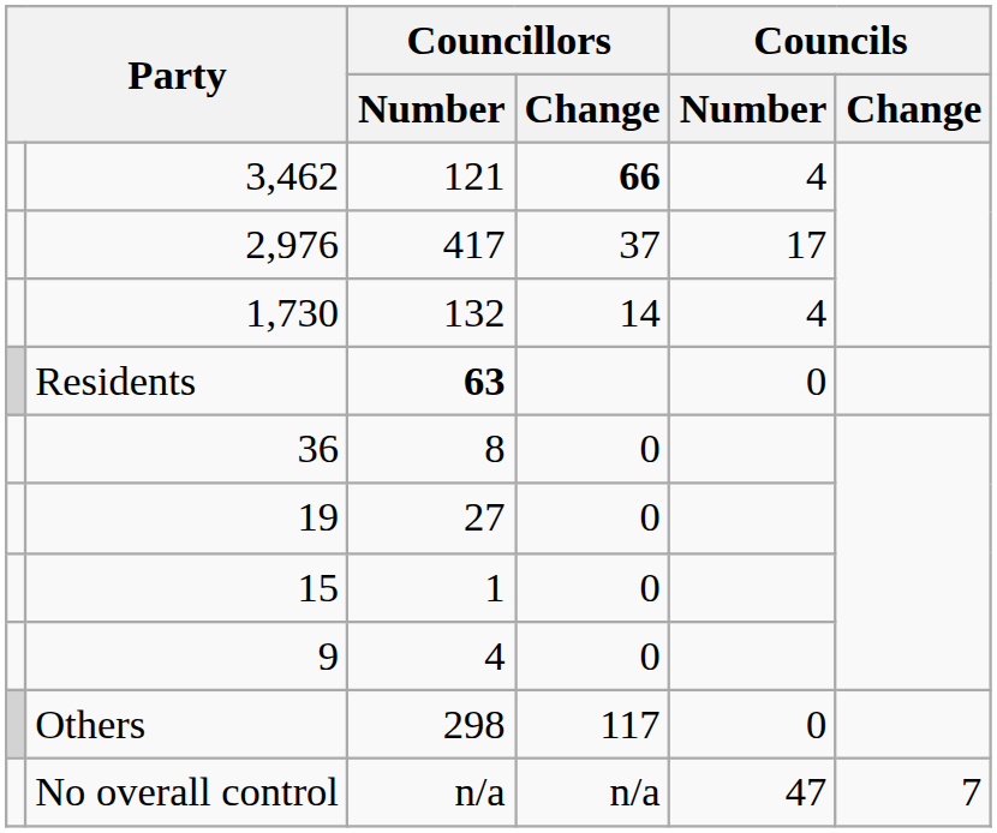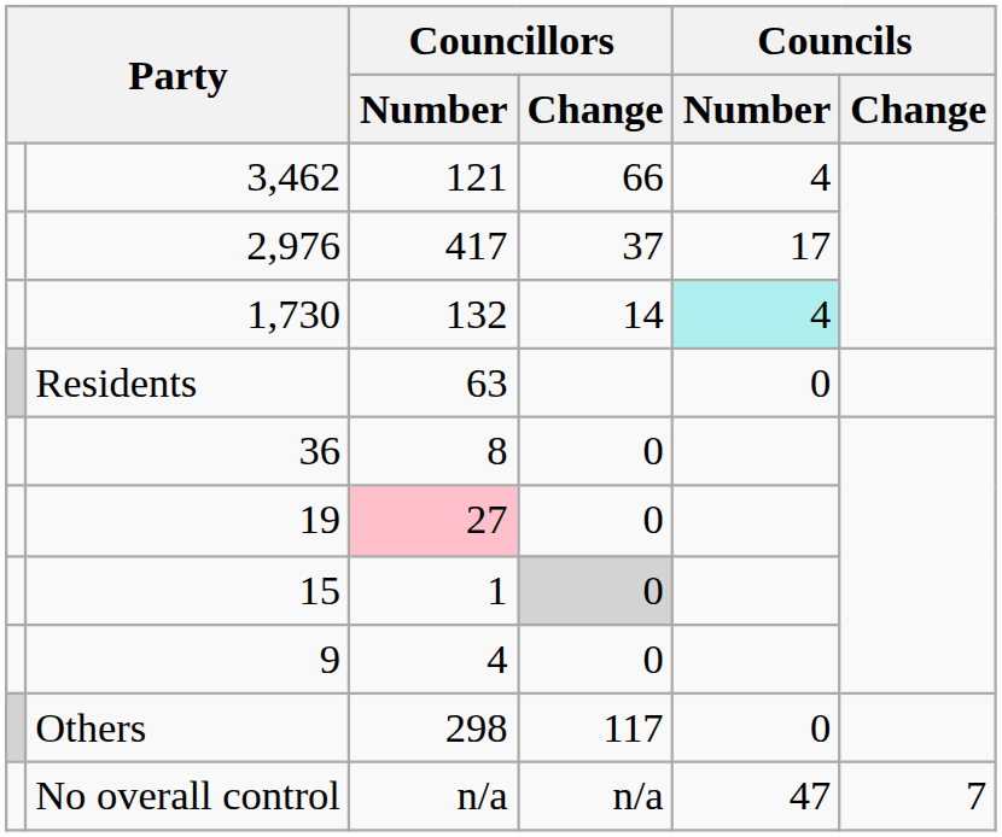3,462 | Councillors / Change: bold -> normal
1,730 | Councils / Number: no background -> paleturquoise background
Residents | Councillors / Number: bold -> normal
19 | Councillors / Number: no background -> pink background
15 | Councillors / Change: no background -> lightgrey background
